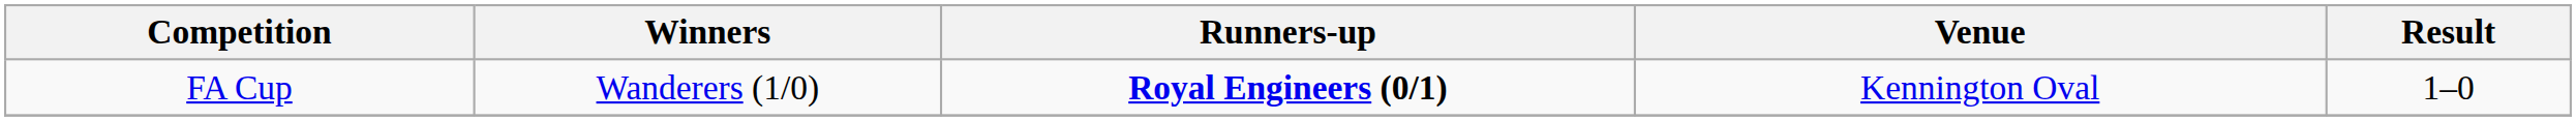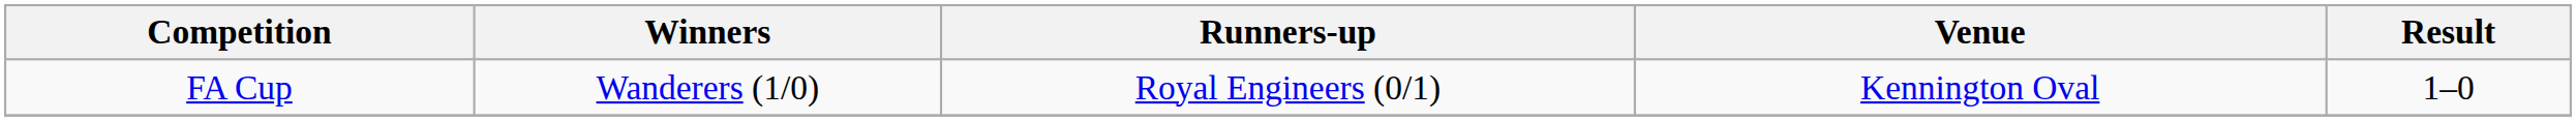FA Cup | Runners-up: bold -> normal
